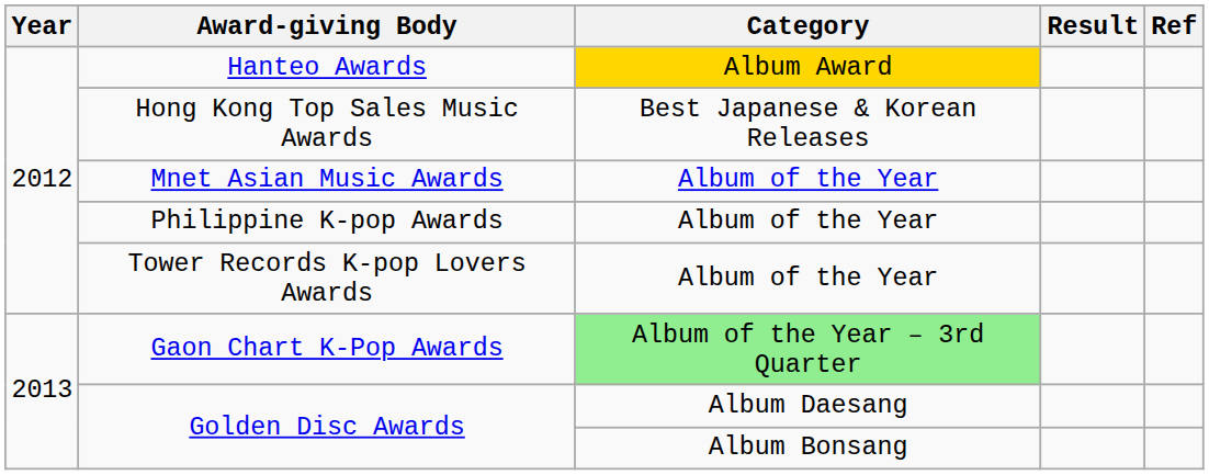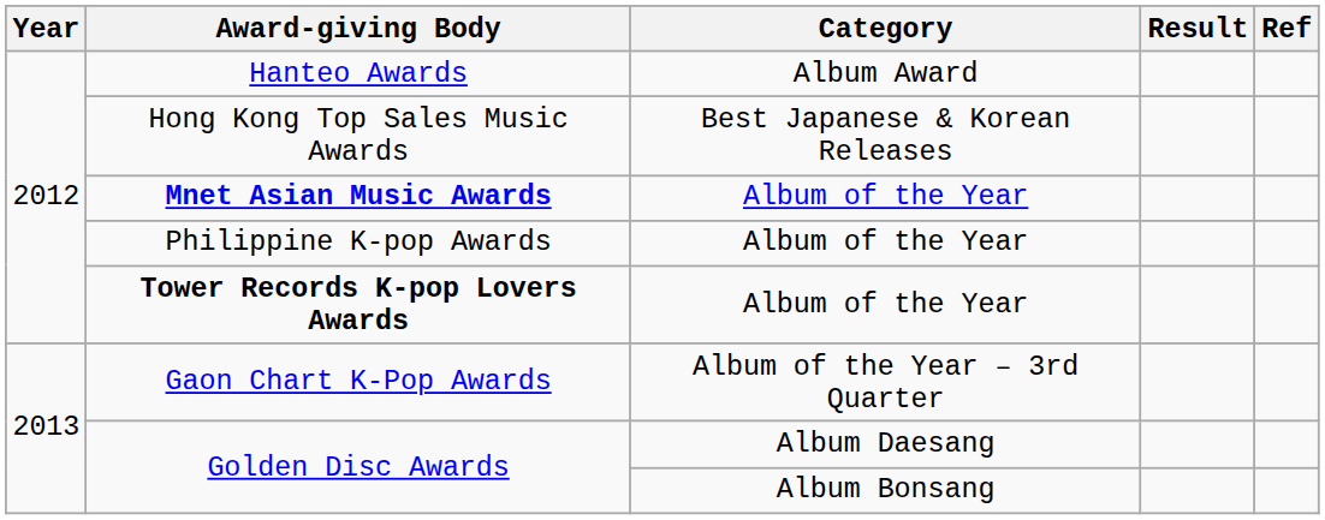Hanteo Awards | Category: gold background -> no background
Mnet Asian Music Awards | Award-giving Body: normal -> bold
Tower Records K-pop Lovers Awards | Award-giving Body: normal -> bold
Gaon Chart K-Pop Awards | Category: lightgreen background -> no background
